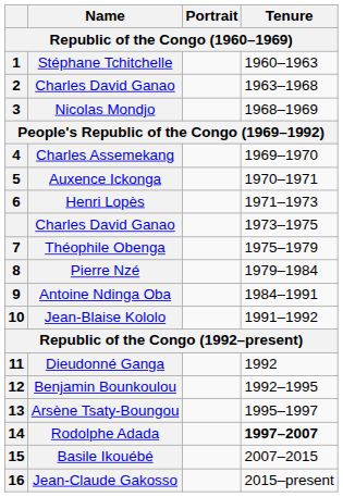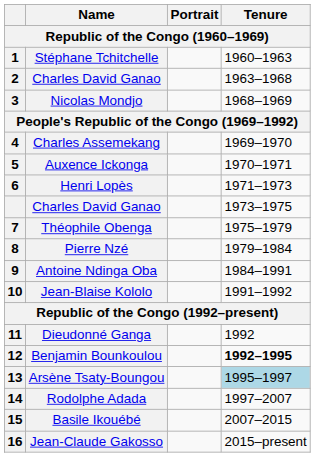Benjamin Bounkoulou | Tenure: normal -> bold
Arsène Tsaty-Boungou | Tenure: no background -> lightblue background
Rodolphe Adada | Tenure: bold -> normal
